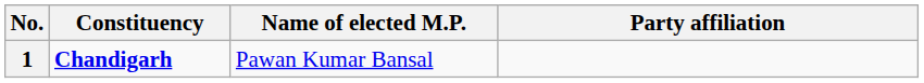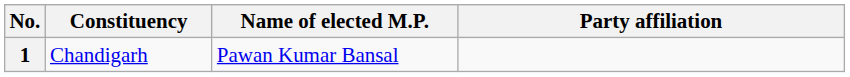1 | Constituency: bold -> normal
